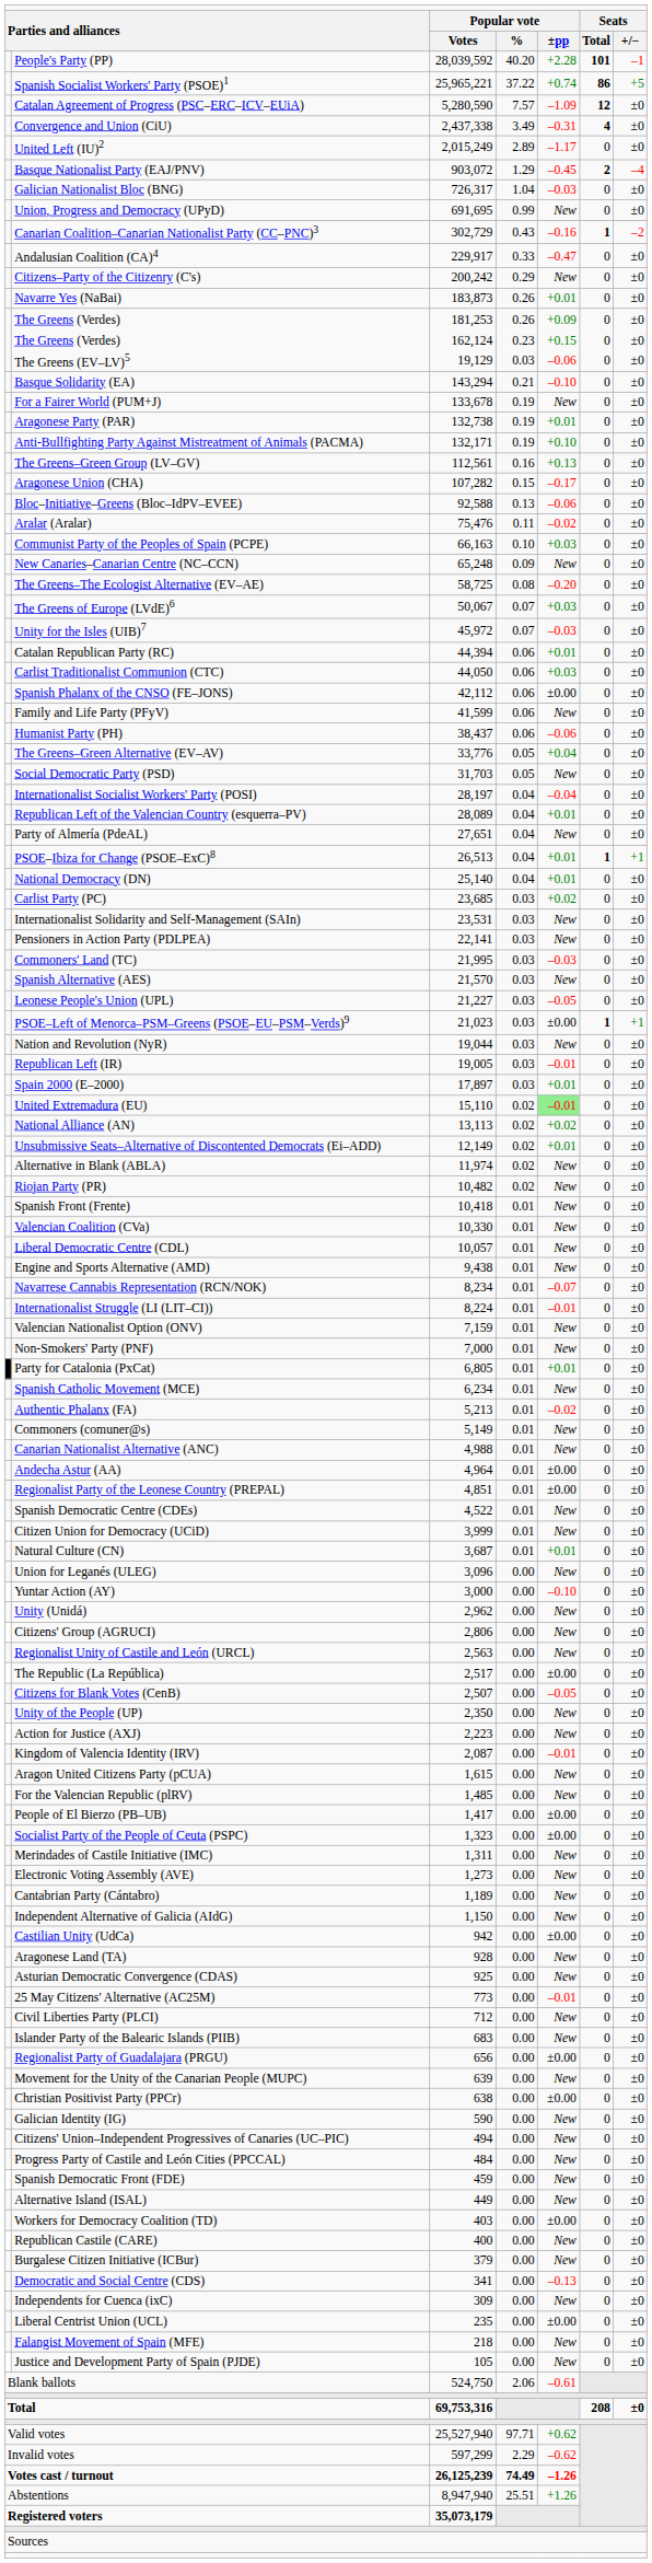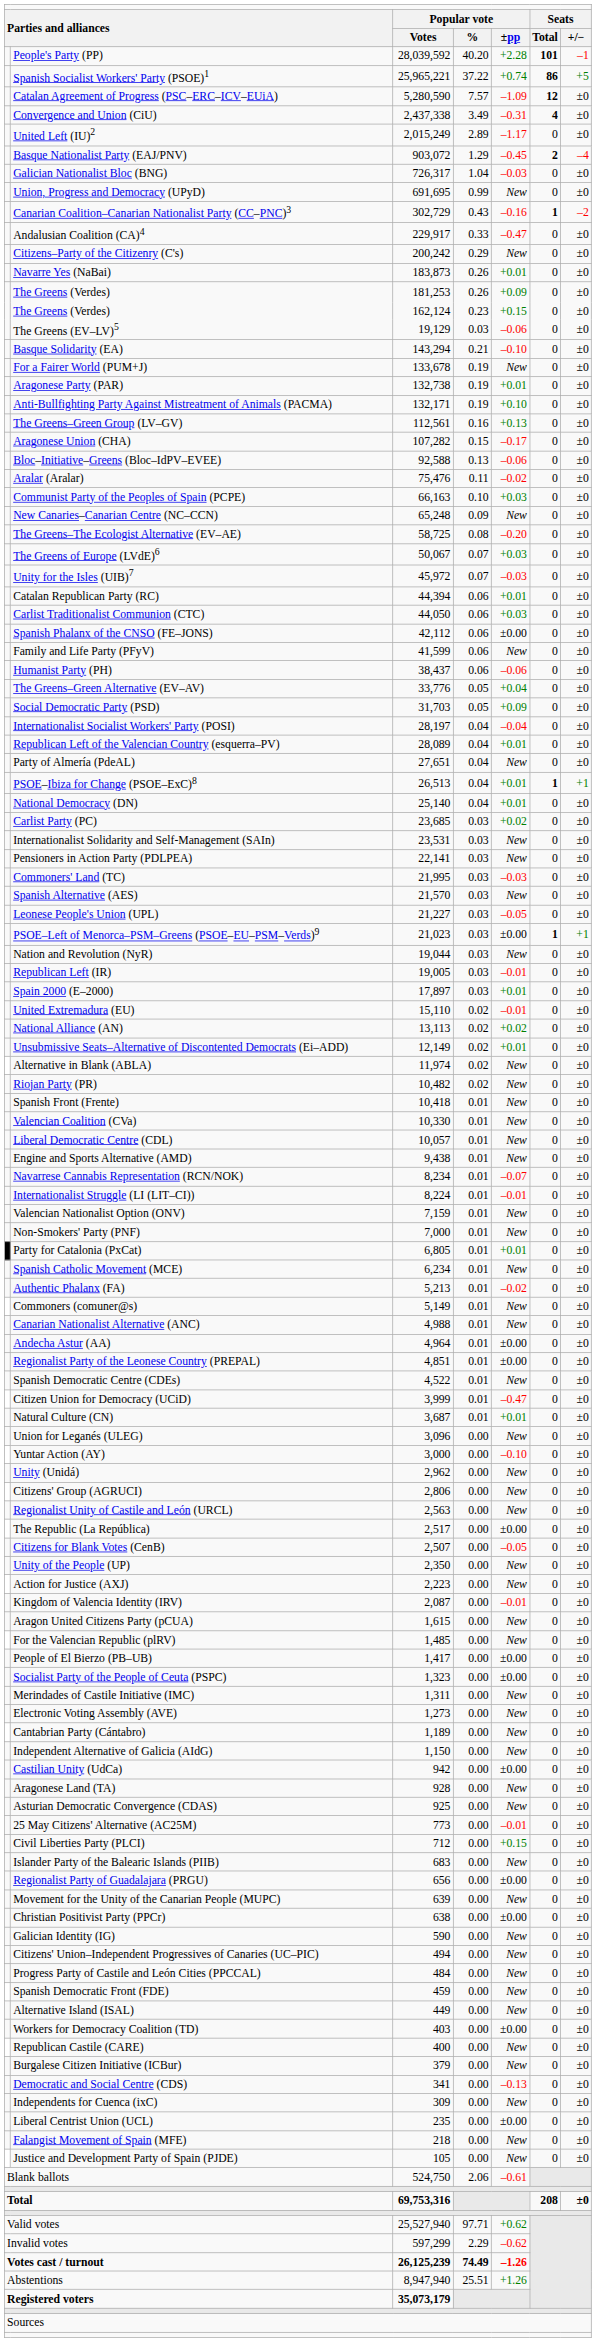Social Democratic Party (PSD) | column 5: New -> +0.09
United Extremadura (EU) | column 5: lightgreen background -> no background
Citizen Union for Democracy (UCiD) | column 5: New -> –0.47
Civil Liberties Party (PLCI) | column 5: New -> +0.15
